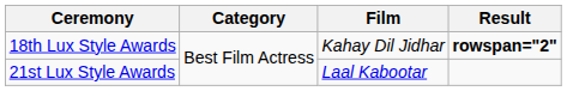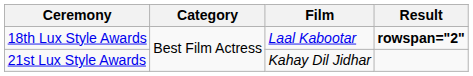18th Lux Style Awards | Film: Kahay Dil Jidhar -> Laal Kabootar
21st Lux Style Awards | Film: Laal Kabootar -> Kahay Dil Jidhar
